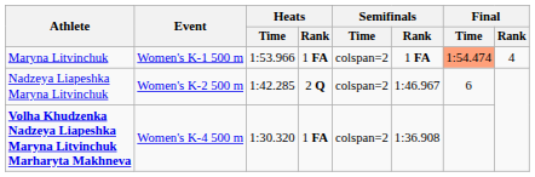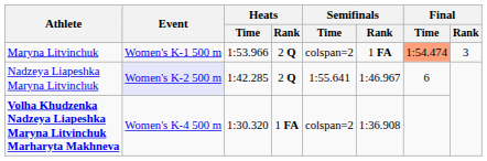Maryna Litvinchuk | Heats / Rank: 1 FA -> 2 Q
Maryna Litvinchuk | Final / Rank: 4 -> 3
Nadzeya Liapeshka Maryna Litvinchuk | Event: no background -> lavender background
Nadzeya Liapeshka Maryna Litvinchuk | Semifinals / Time: colspan=2 -> 1:55.641
